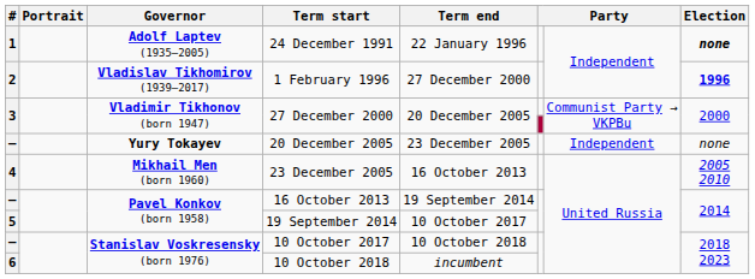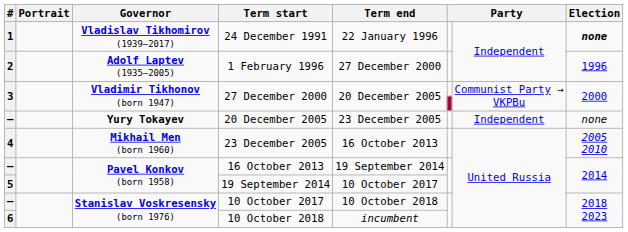24 December 1991 | Governor: Adolf Laptev (1935–2005) -> Vladislav Tikhomirov (1939–2017)
1 February 1996 | Governor: Vladislav Tikhomirov (1939–2017) -> Adolf Laptev (1935–2005)
1 February 1996 | Election: bold -> normal
